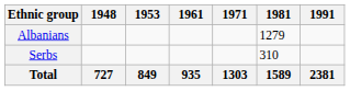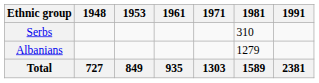rows swapped: Albanians <-> Serbs
